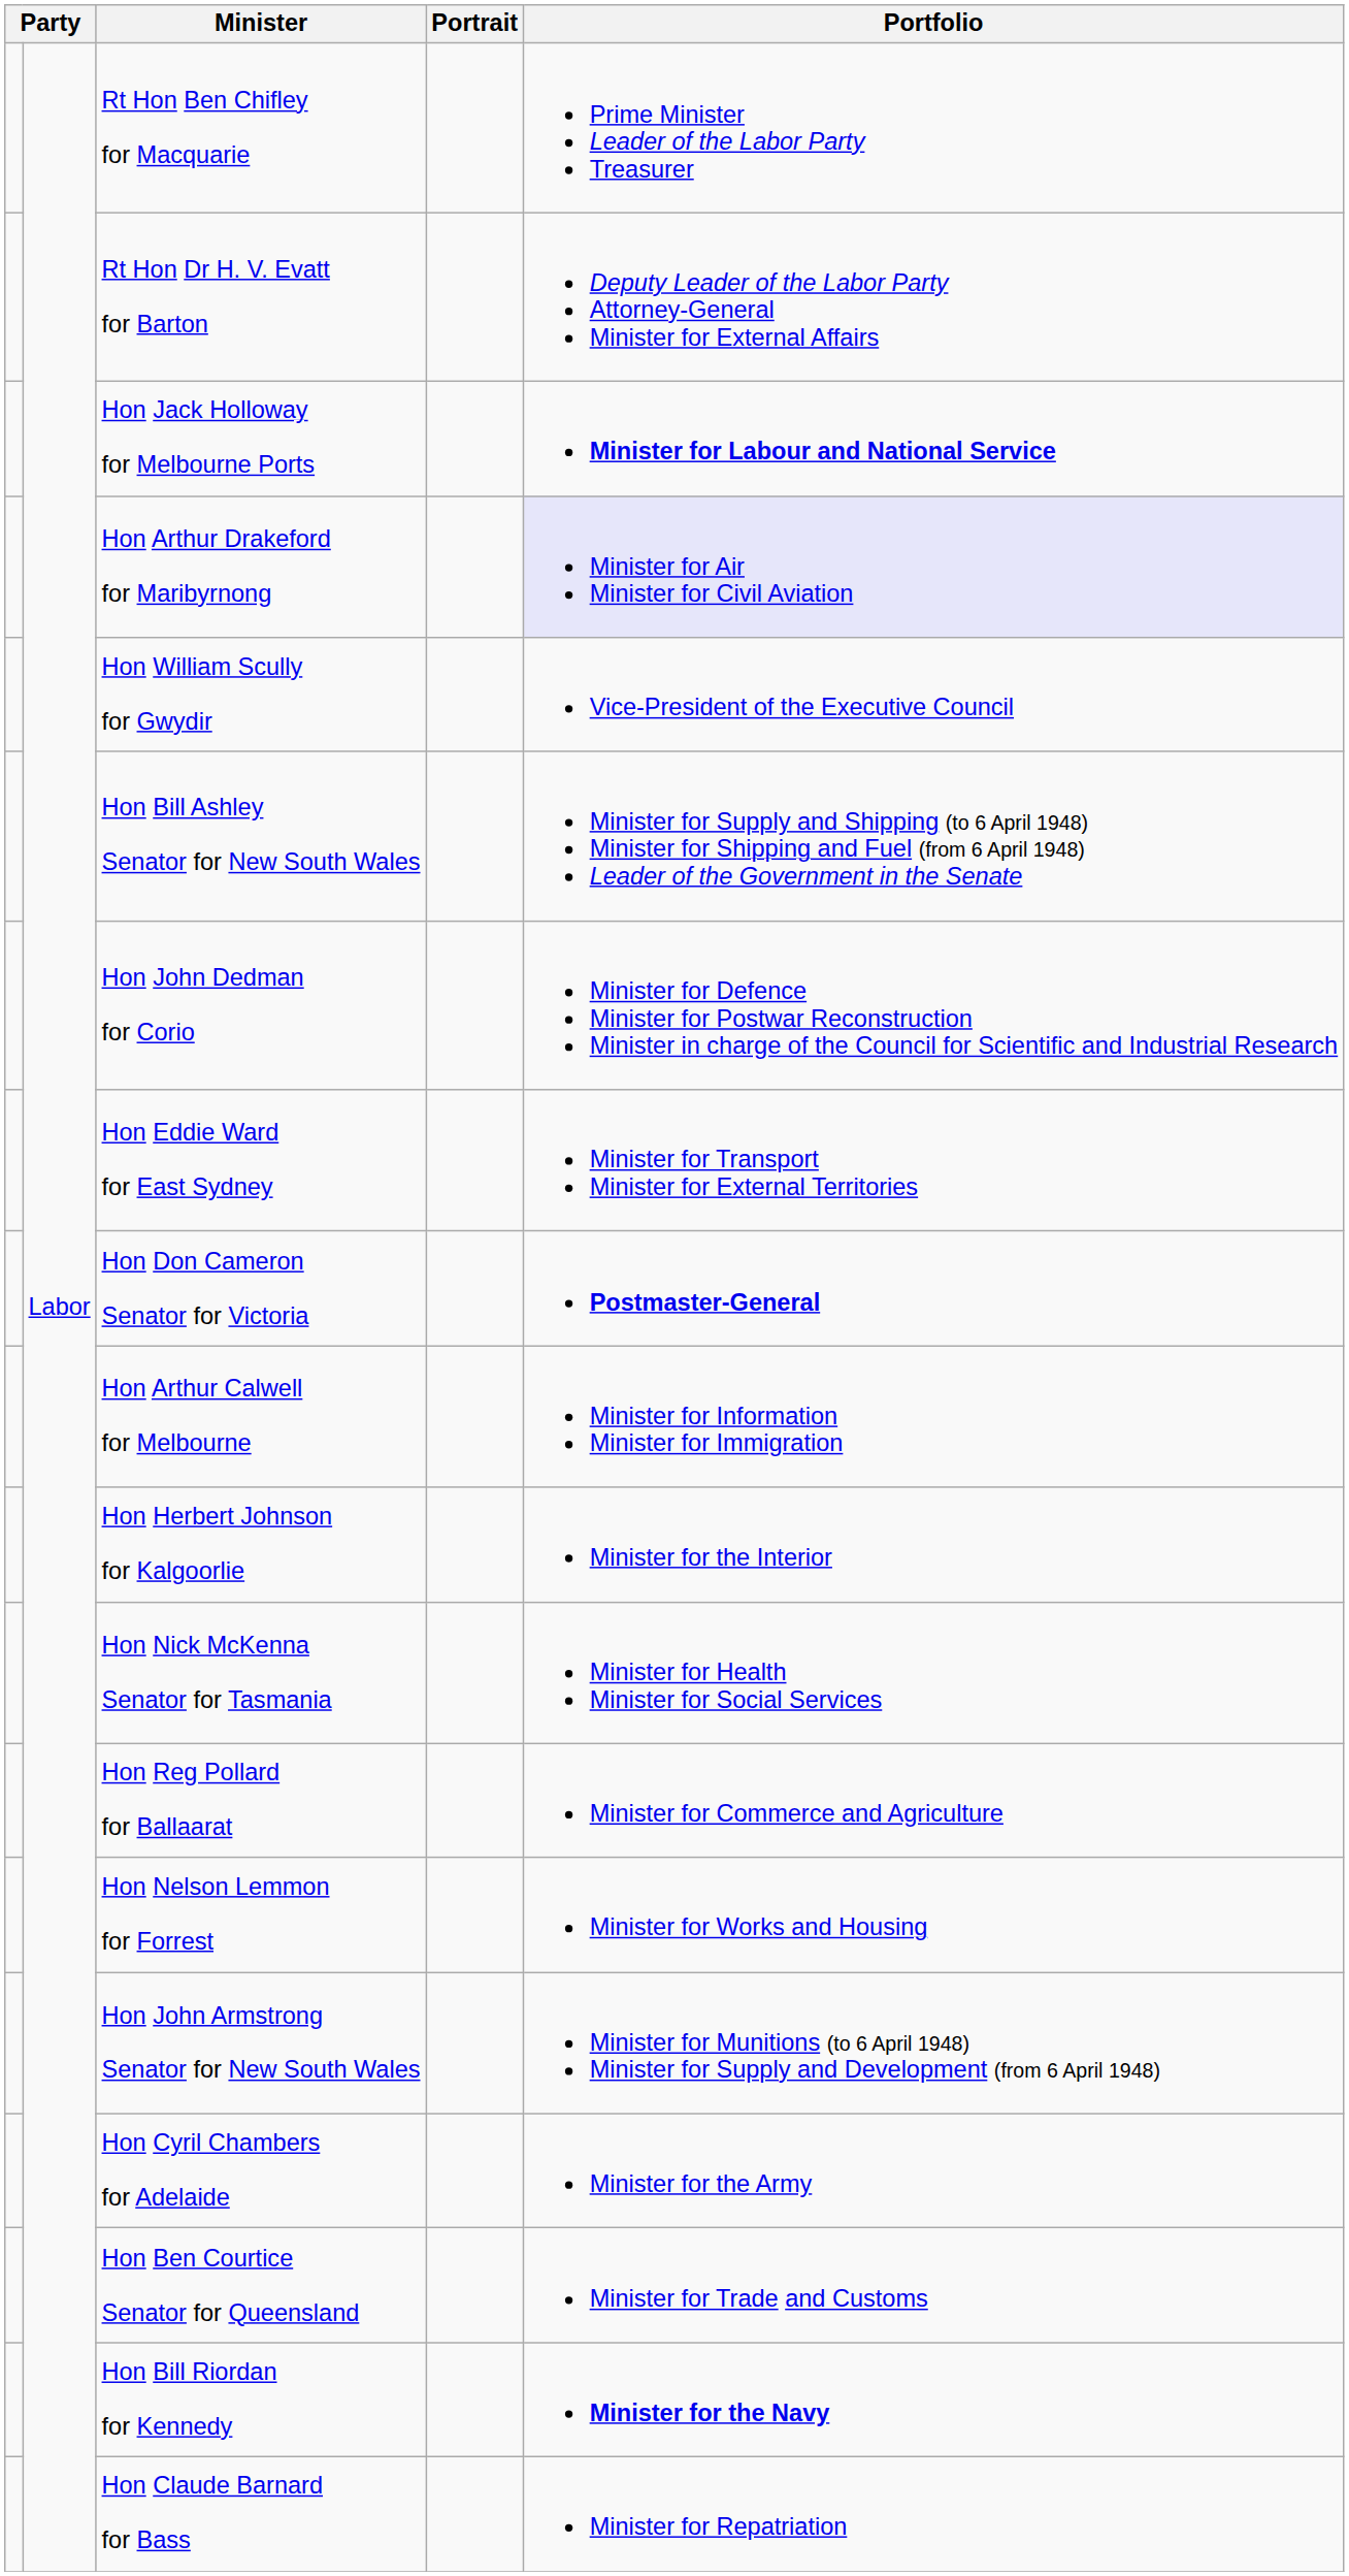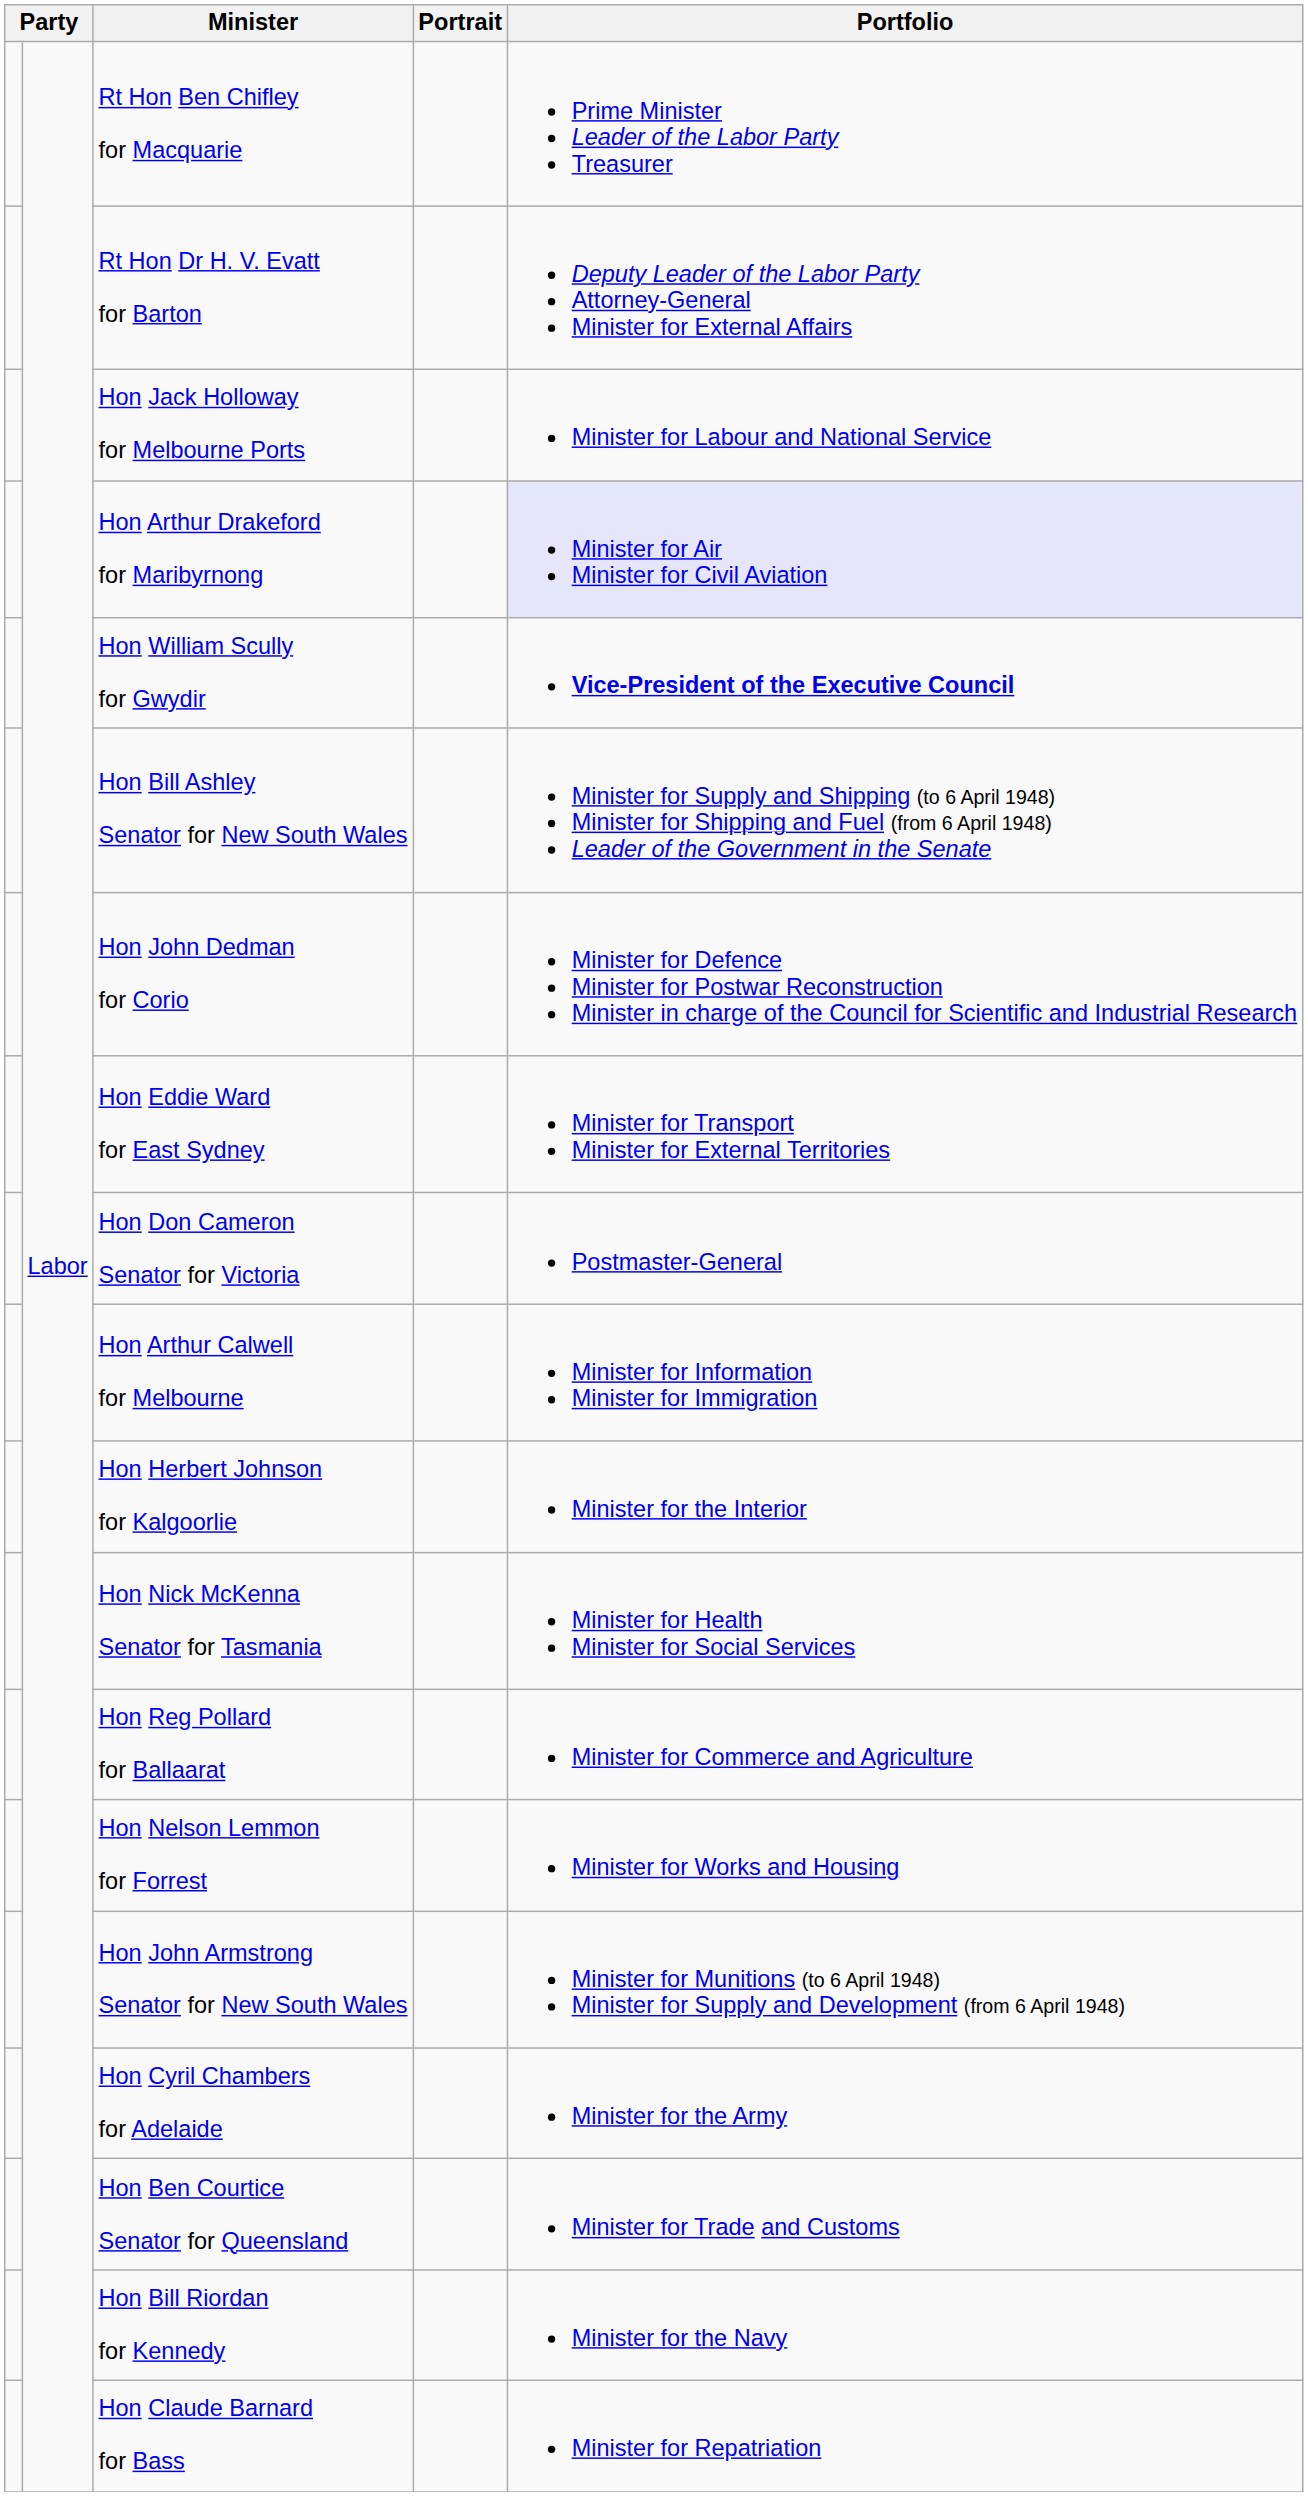Hon Jack Holloway for Melbourne Ports | Portfolio: bold -> normal
Hon William Scully for Gwydir | Portfolio: normal -> bold
Hon Don Cameron Senator for Victoria | Portfolio: bold -> normal
Hon Bill Riordan for Kennedy | Portfolio: bold -> normal
